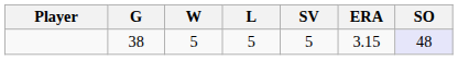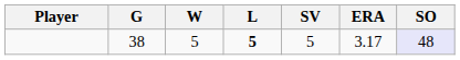row 2 | L: normal -> bold
row 2 | ERA: 3.15 -> 3.17
